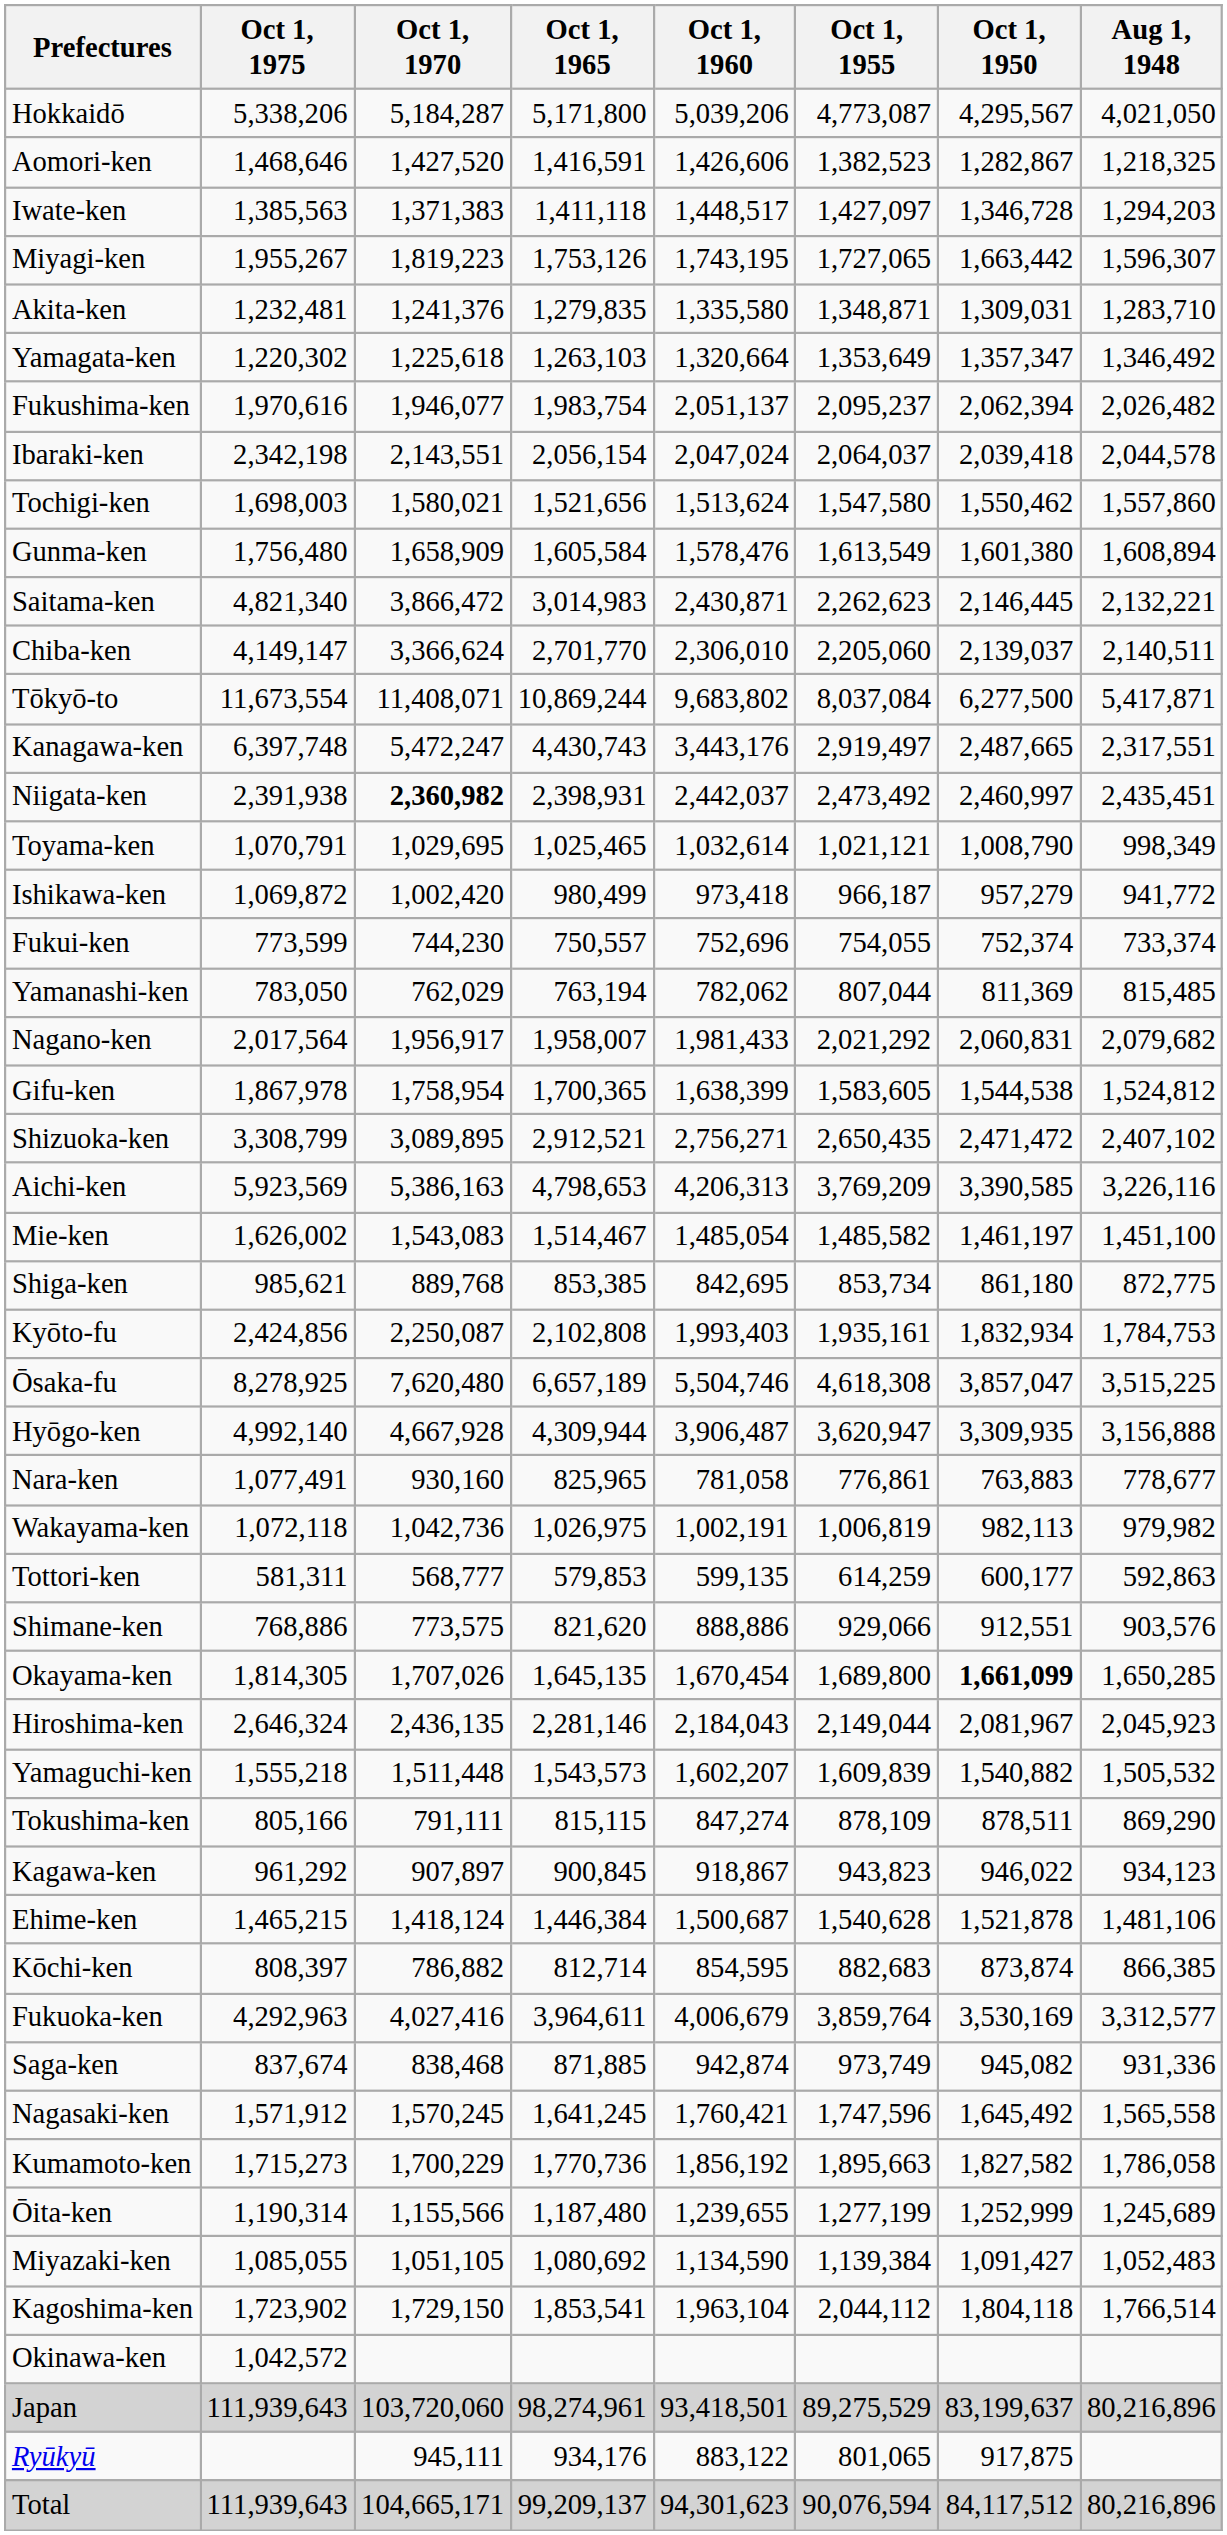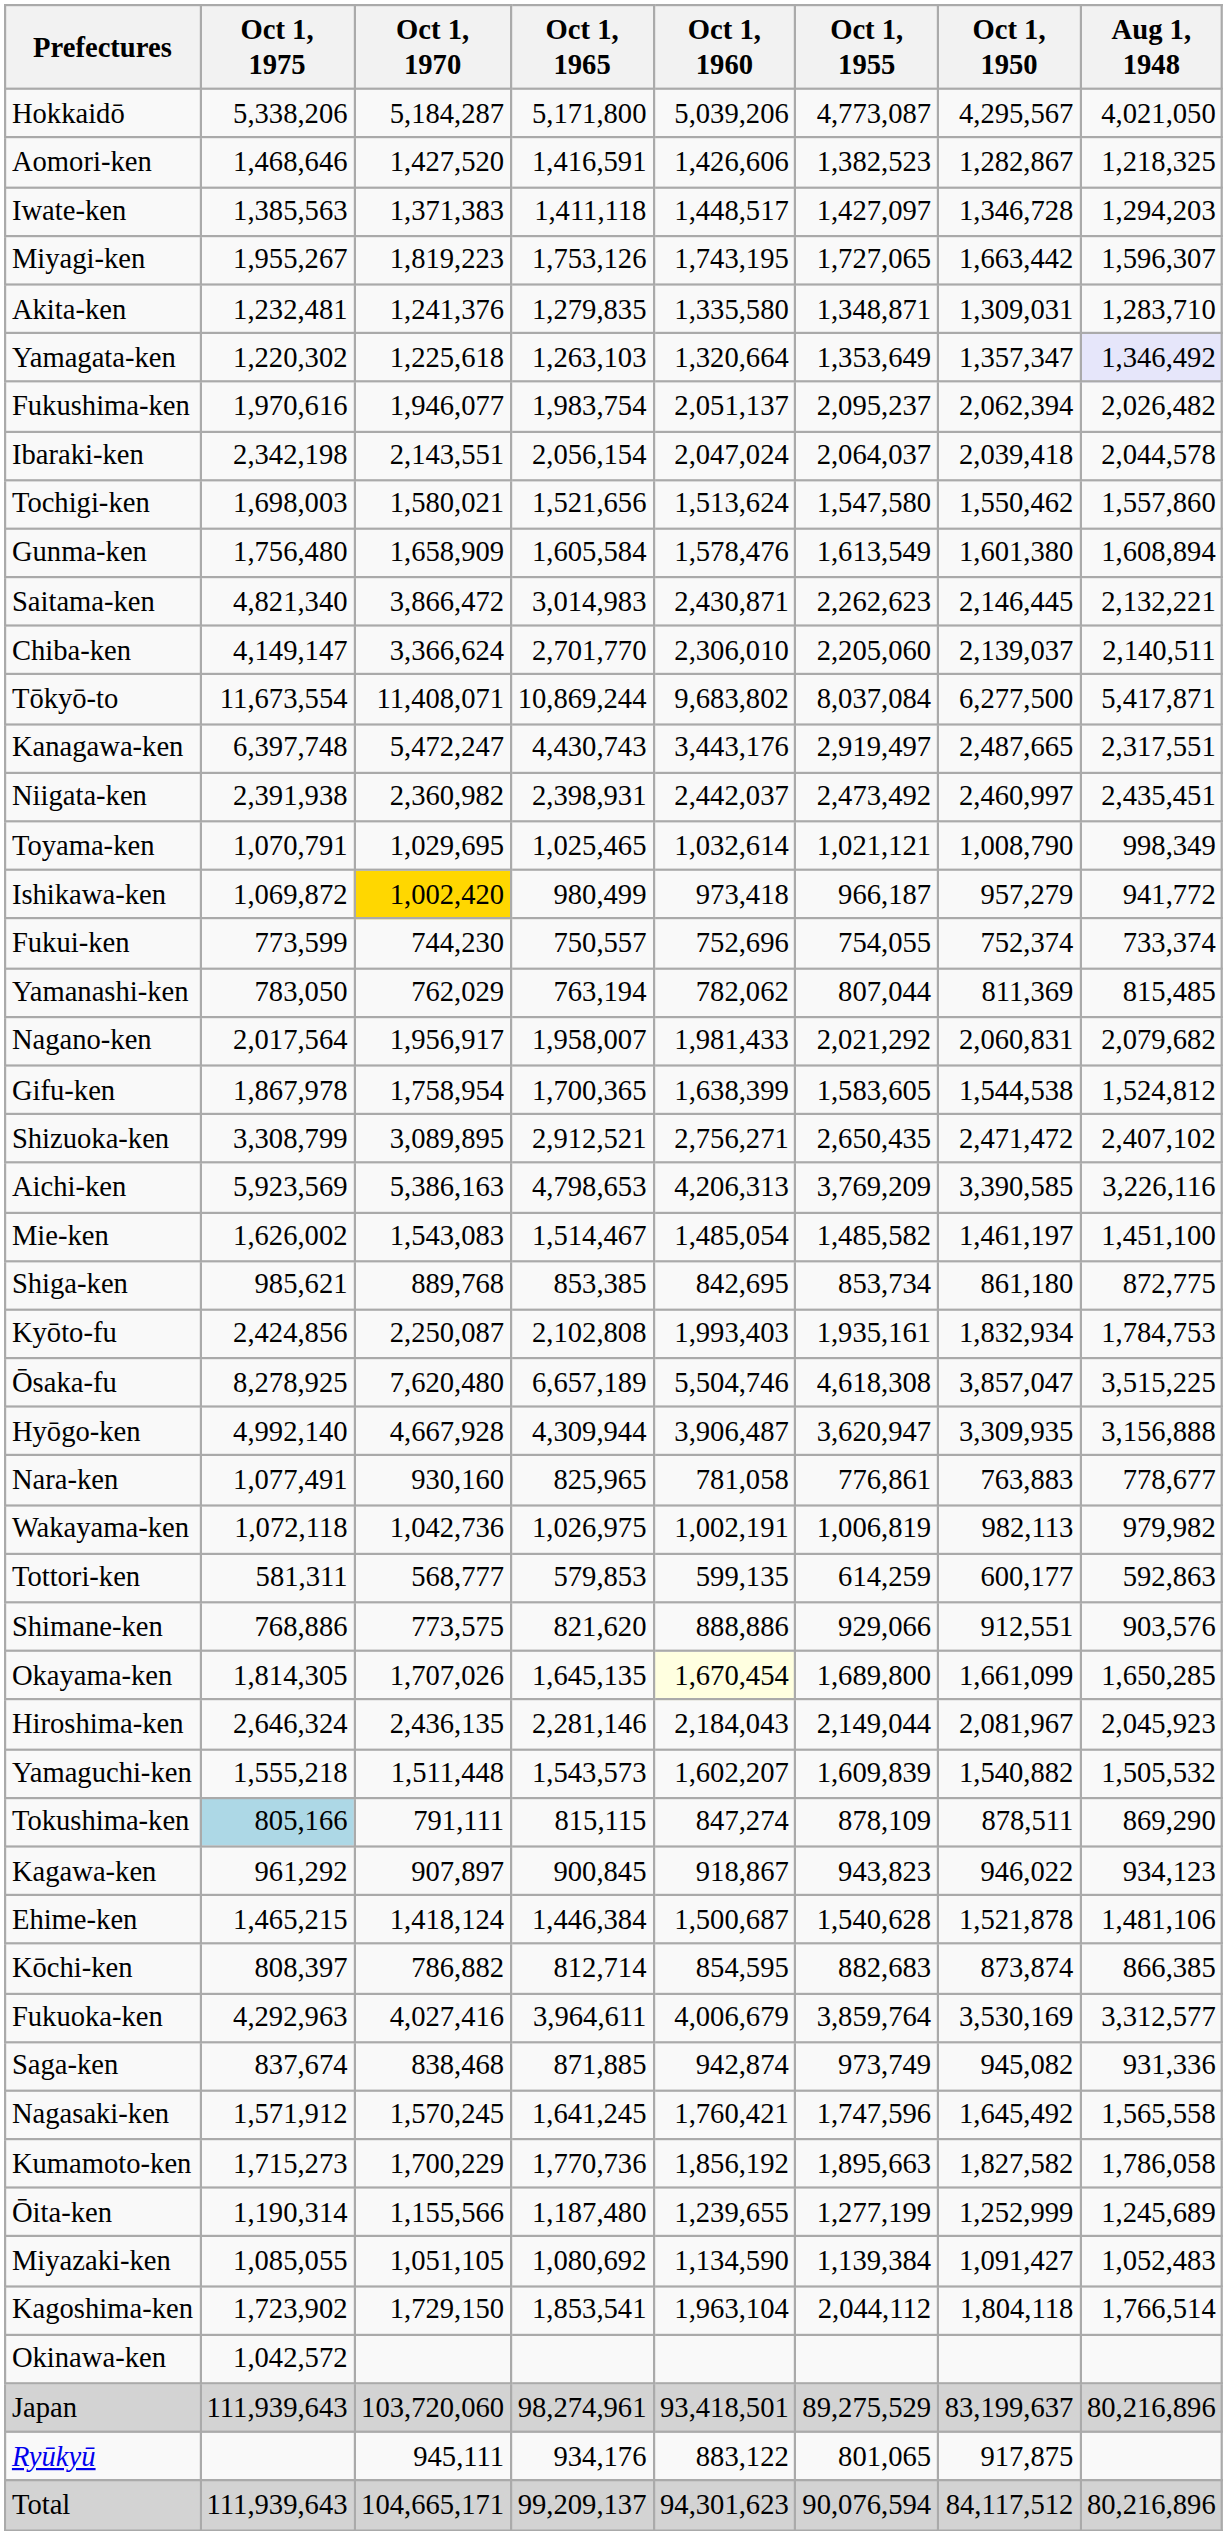Yamagata-ken | Aug 1, 1948: no background -> lavender background
Niigata-ken | Oct 1, 1970: bold -> normal
Ishikawa-ken | Oct 1, 1970: no background -> gold background
Okayama-ken | Oct 1, 1960: no background -> lightyellow background
Okayama-ken | Oct 1, 1950: bold -> normal
Tokushima-ken | Oct 1, 1975: no background -> lightblue background
